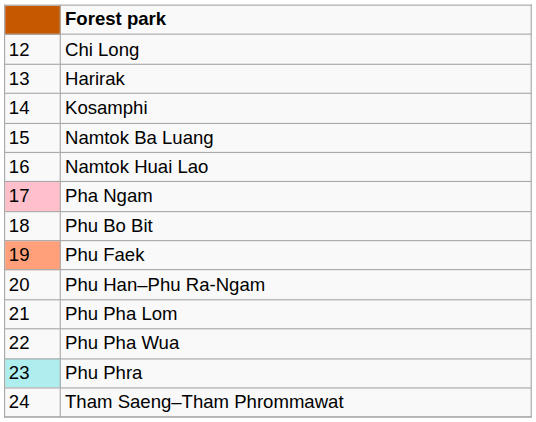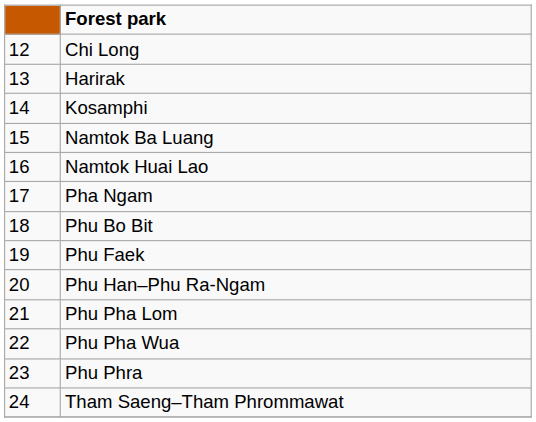Pha Ngam | column 1: pink background -> no background
Phu Faek | column 1: lightsalmon background -> no background
Phu Phra | column 1: paleturquoise background -> no background
